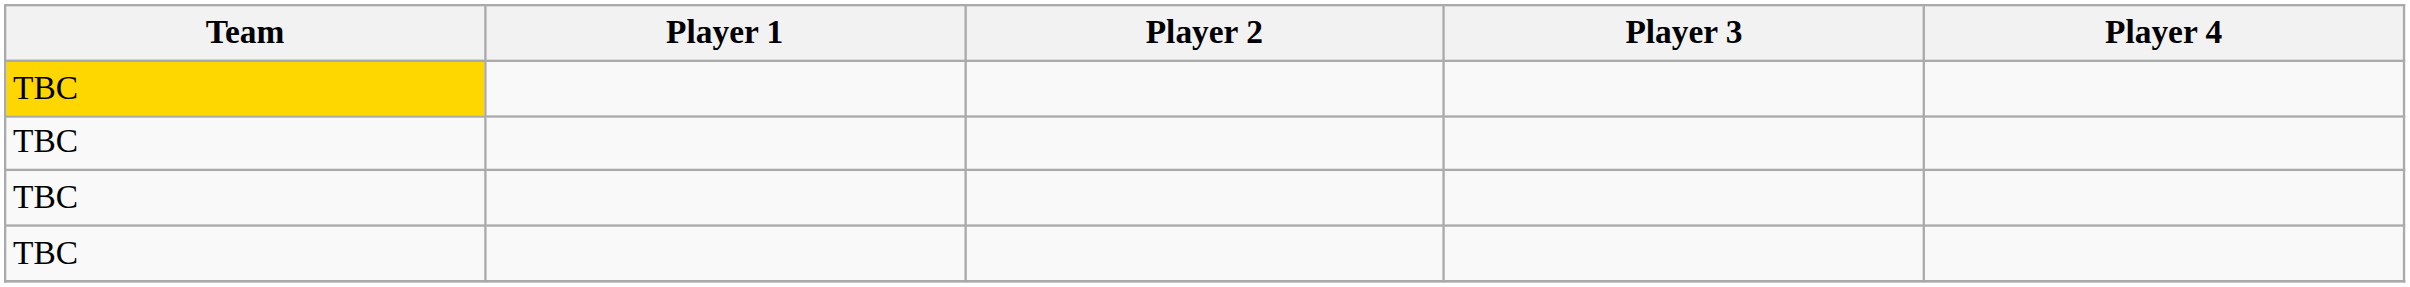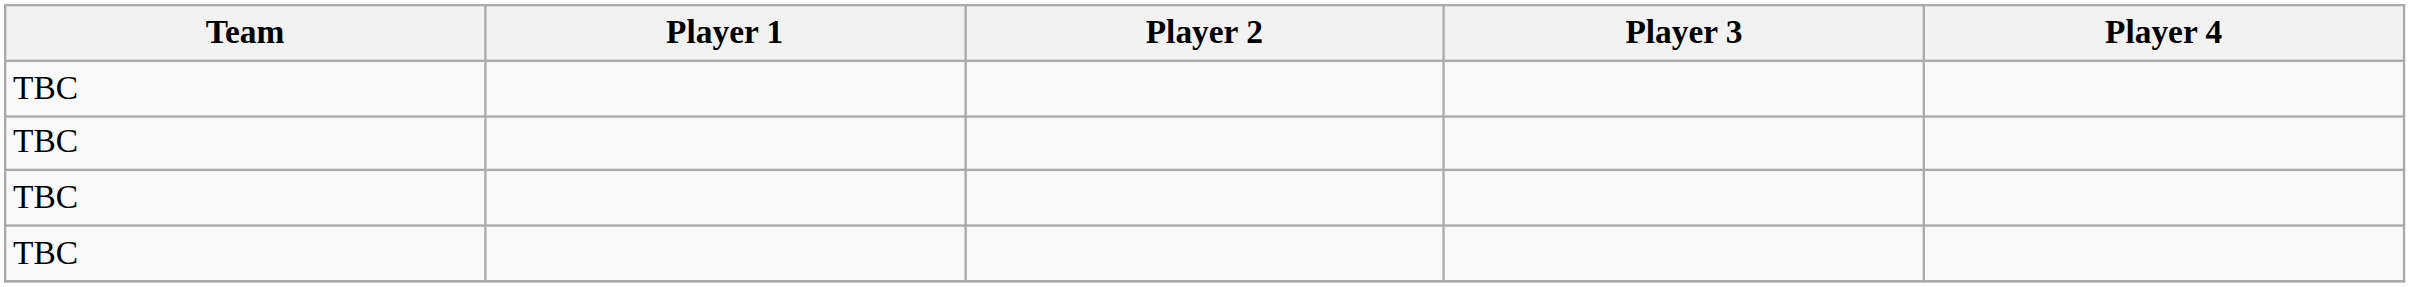row 2 | Team: gold background -> no background
